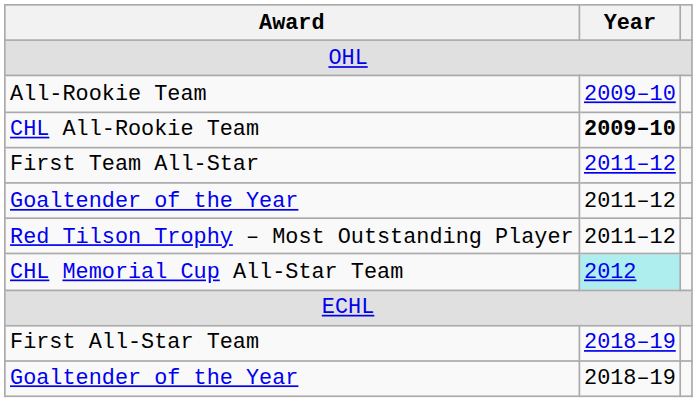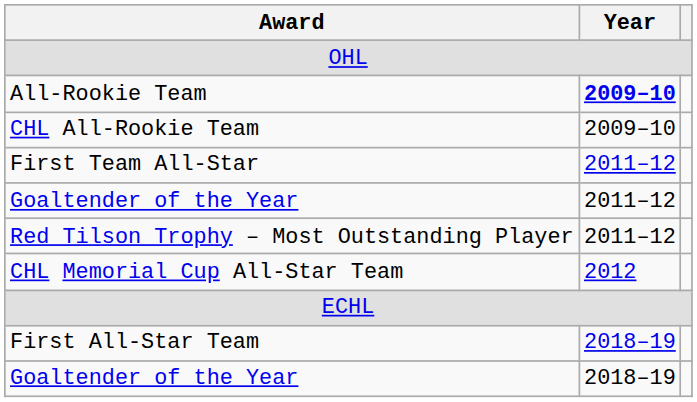All-Rookie Team | Year: normal -> bold
CHL All-Rookie Team | Year: bold -> normal
CHL Memorial Cup All-Star Team | Year: paleturquoise background -> no background
